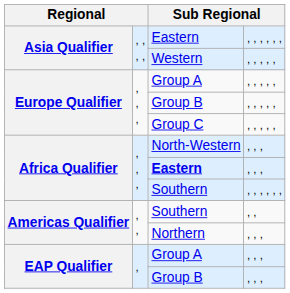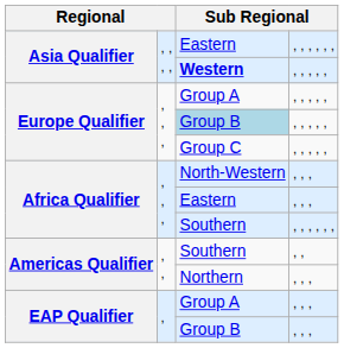Western | column 3: normal -> bold
Europe Qualifier / Group B | column 3: no background -> lightblue background
Africa Qualifier / Eastern | column 3: bold -> normal
